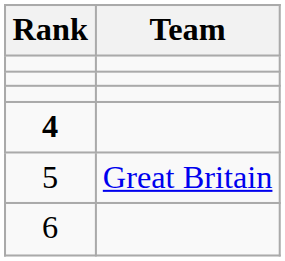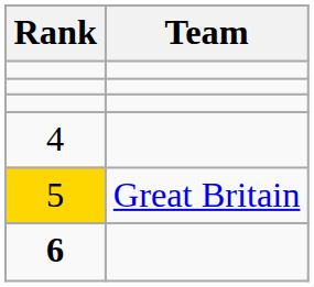row 5 | Rank: bold -> normal
row 6 | Rank: no background -> gold background
row 7 | Rank: normal -> bold
